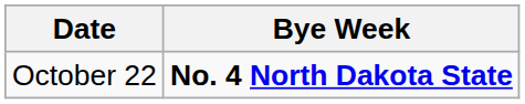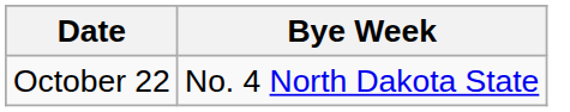October 22 | column 2: bold -> normal
